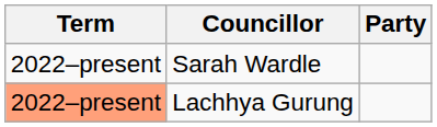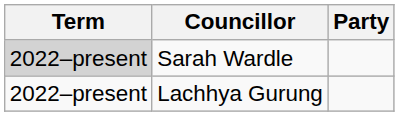Sarah Wardle | Term: no background -> lightgrey background
Lachhya Gurung | Term: lightsalmon background -> no background
